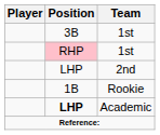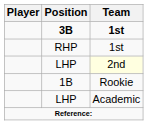3B | Position: normal -> bold
3B | Team: normal -> bold
RHP | Position: pink background -> no background
LHP / 2nd | Team: no background -> lightyellow background
LHP / Academic | Position: bold -> normal
